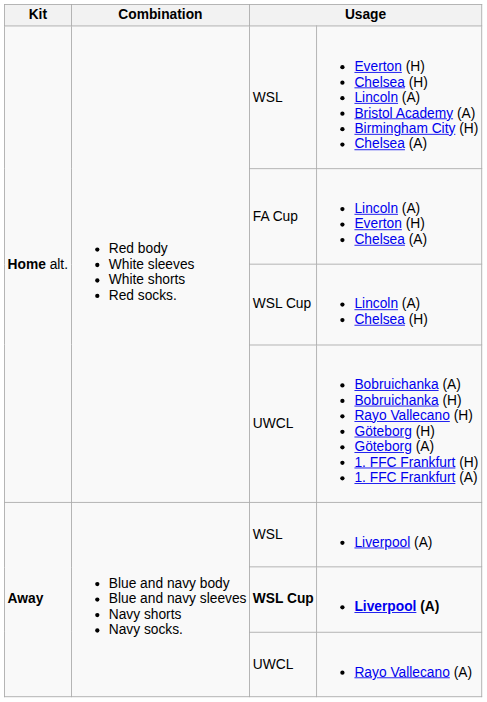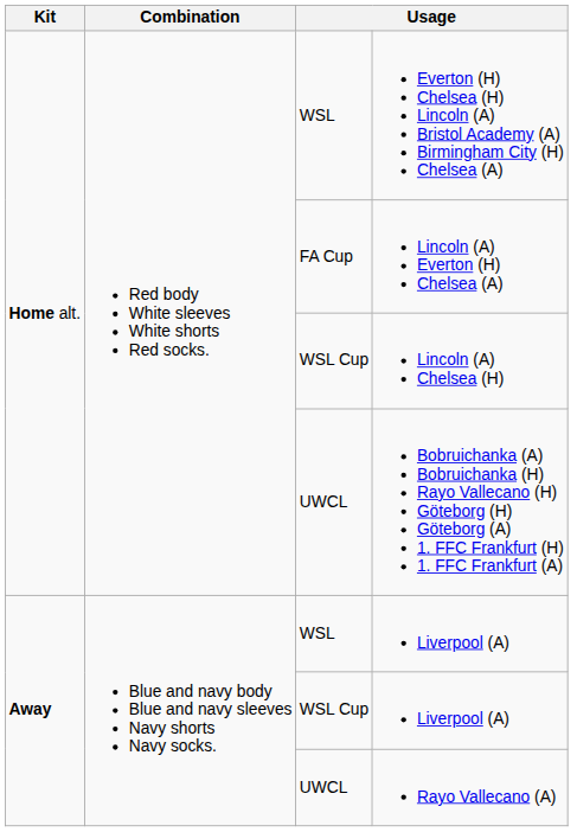WSL Cup / Liverpool (A) | column 3: bold -> normal
WSL Cup / Liverpool (A) | column 4: bold -> normal
